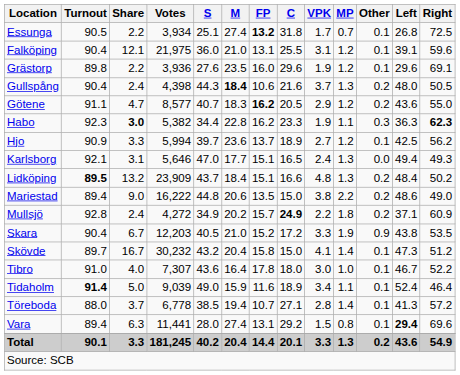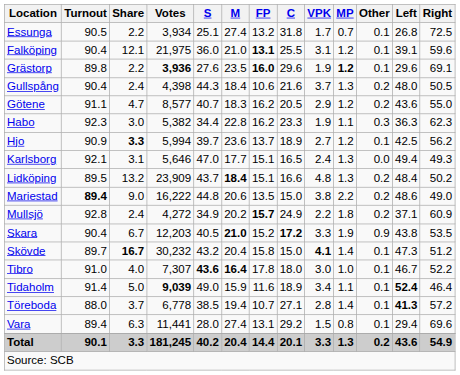Essunga | FP: bold -> normal
Falköping | FP: normal -> bold
Grästorp | Votes: normal -> bold
Grästorp | FP: normal -> bold
Grästorp | MP: normal -> bold
Gullspång | M: bold -> normal
Götene | FP: bold -> normal
Habo | Share: bold -> normal
Habo | Right: bold -> normal
Hjo | Share: normal -> bold
Lidköping | Turnout: bold -> normal
Lidköping | M: normal -> bold
Mariestad | Turnout: normal -> bold
Mullsjö | FP: normal -> bold
Mullsjö | C: bold -> normal
Skara | M: normal -> bold
Skara | C: normal -> bold
Skövde | Share: normal -> bold
Skövde | VPK: normal -> bold
Tibro | S: normal -> bold
Tibro | M: normal -> bold
Tidaholm | Turnout: bold -> normal
Tidaholm | Votes: normal -> bold
Tidaholm | Left: normal -> bold
Töreboda | Left: normal -> bold
Vara | Left: bold -> normal
